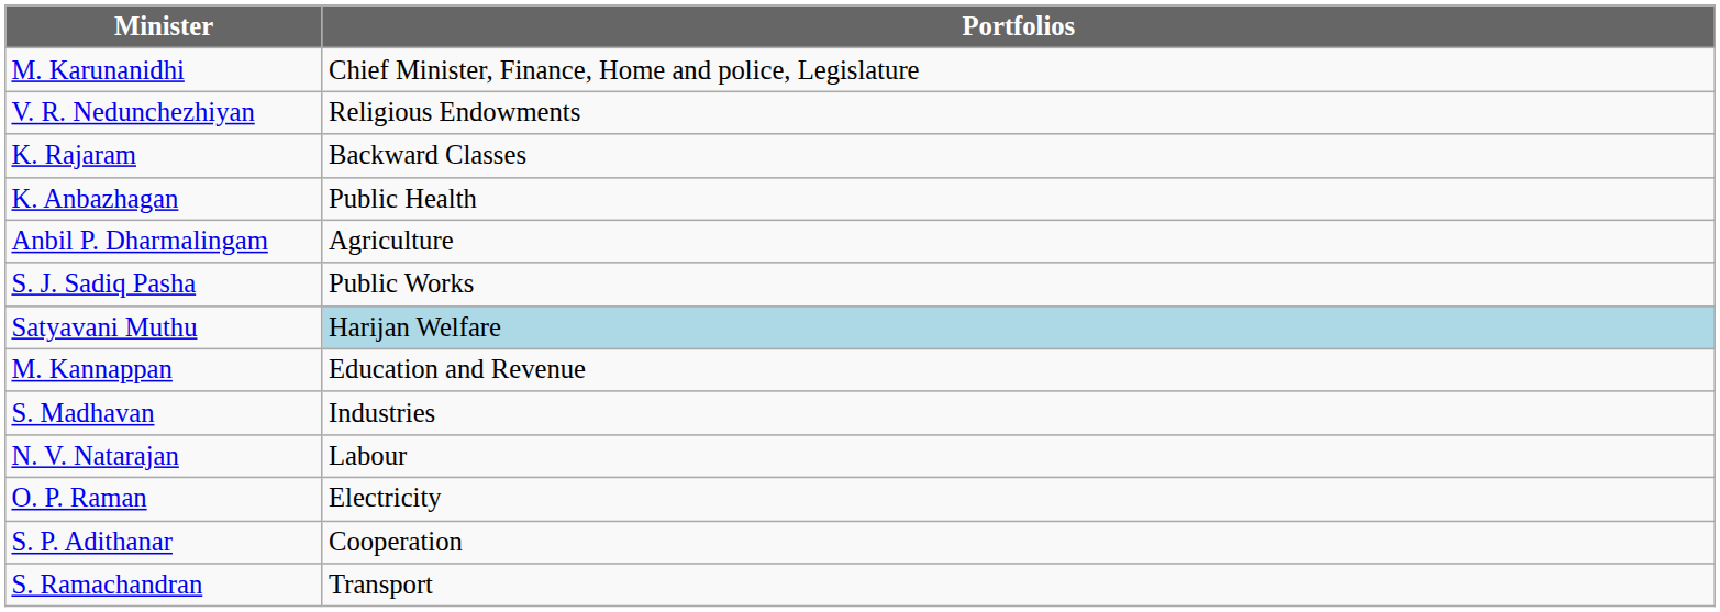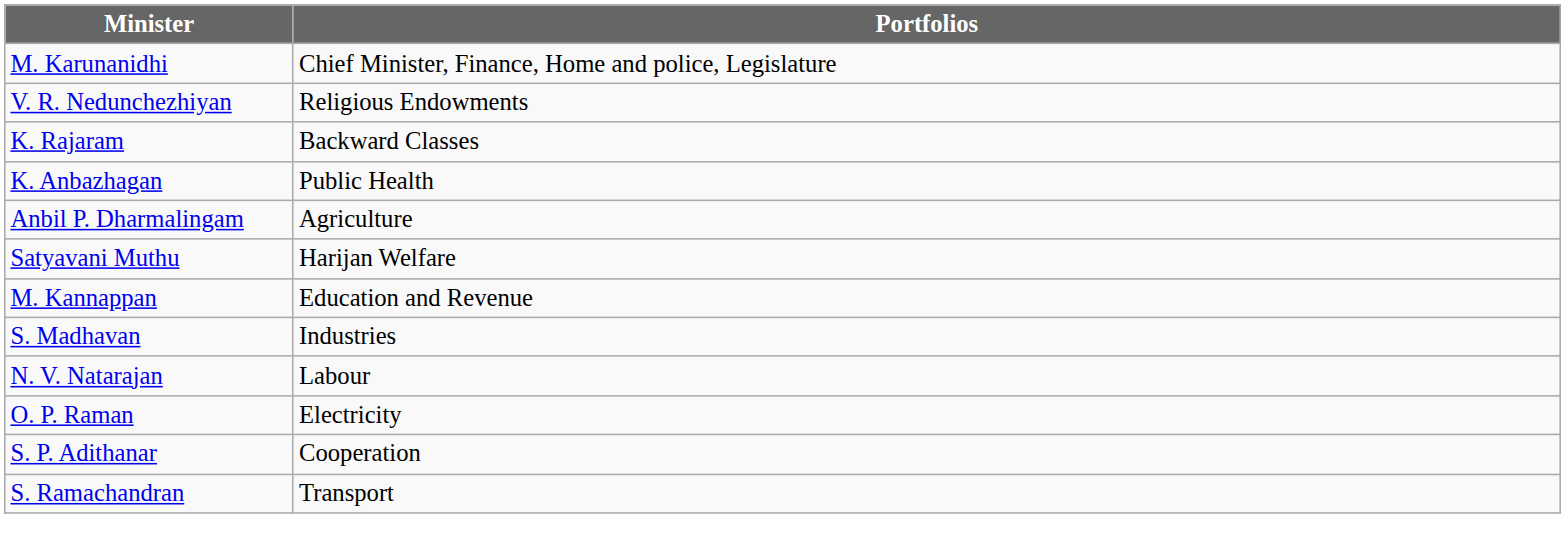- row: S. J. Sadiq Pasha | Public Works
Satyavani Muthu | Portfolios: lightblue background -> no background
